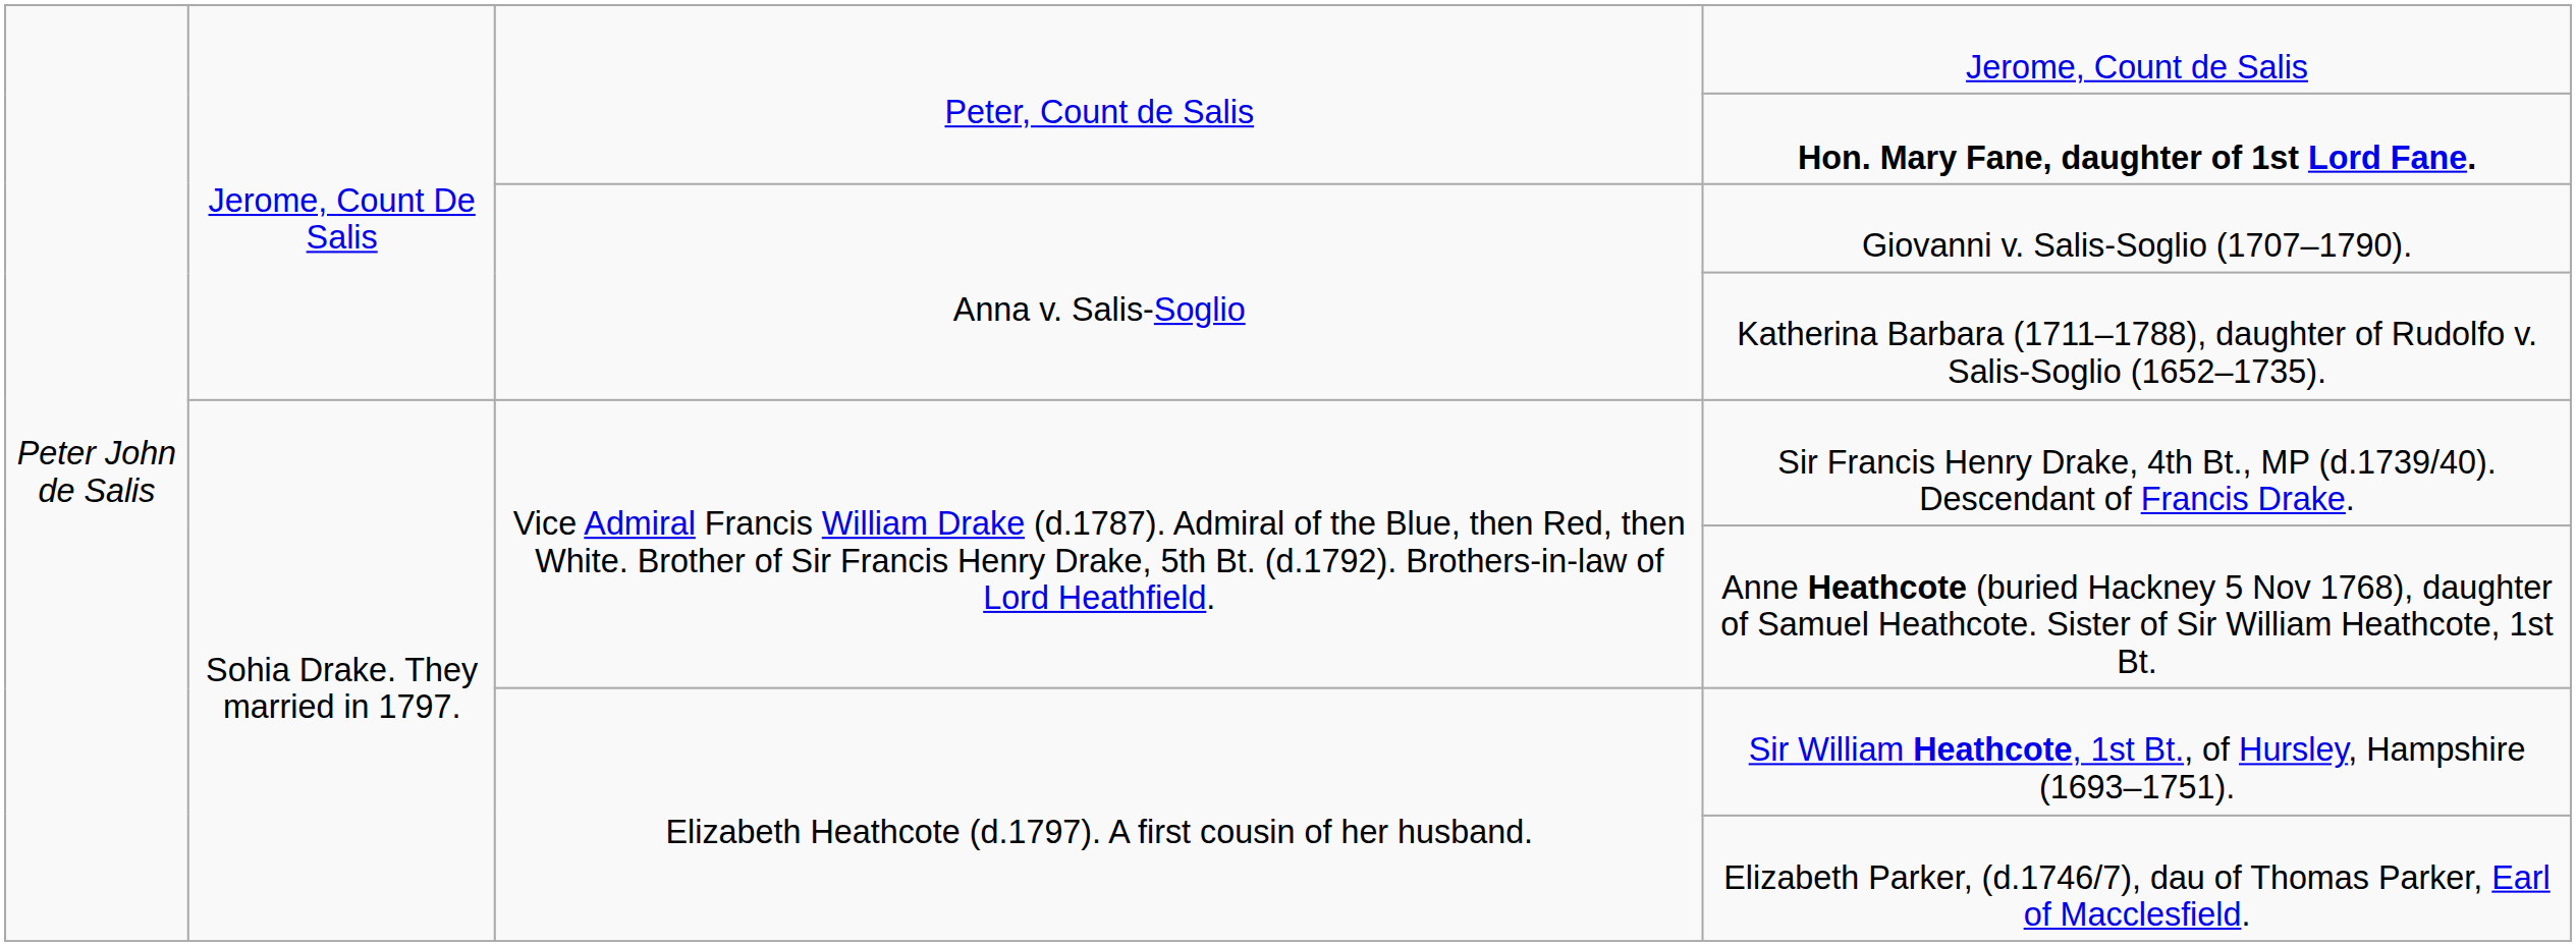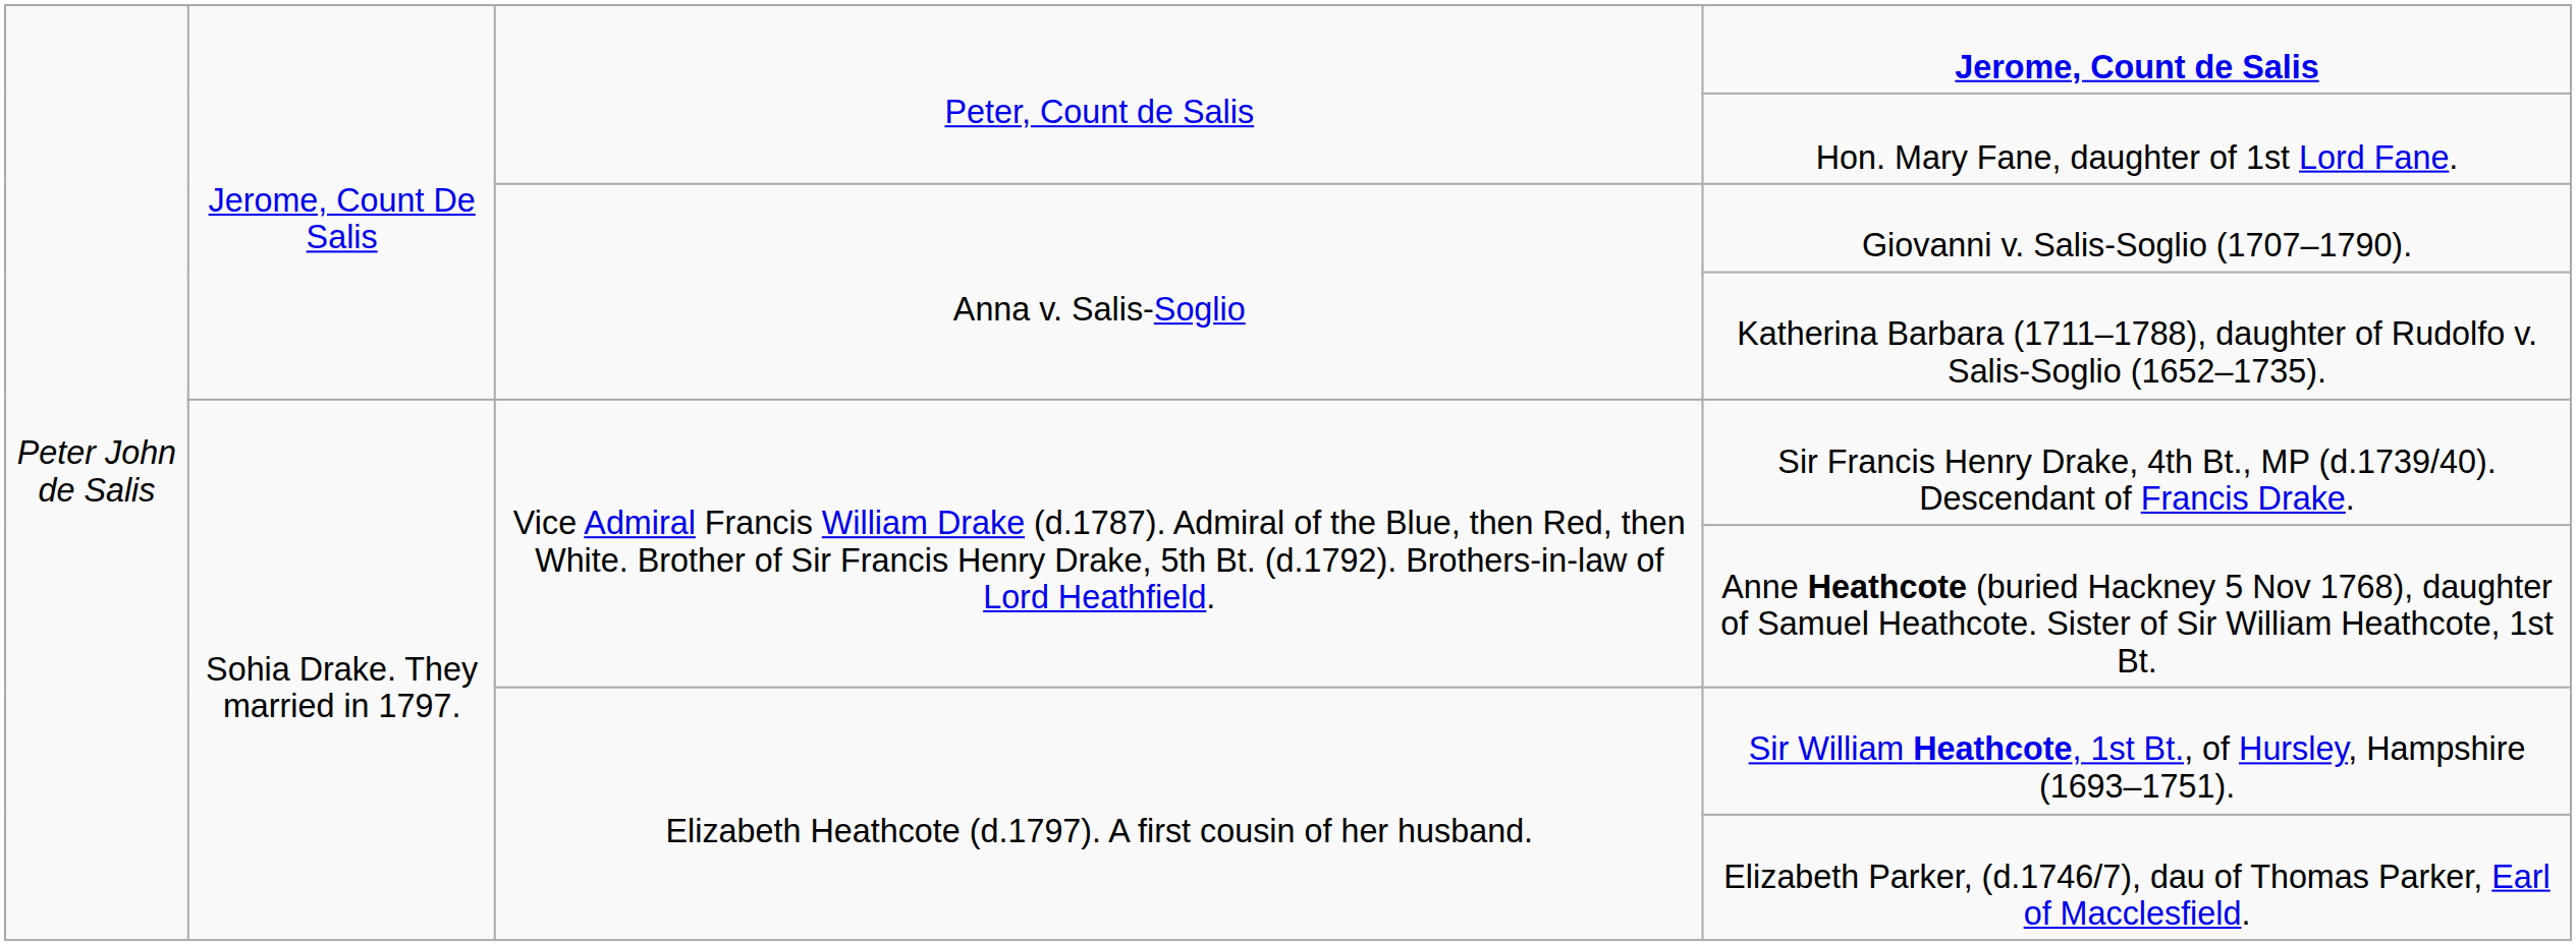Jerome, Count de Salis | column 4: normal -> bold
Hon. Mary Fane, daughter of 1st Lord Fane. | column 4: bold -> normal
